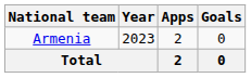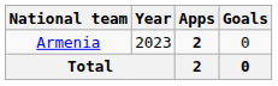Armenia | Apps: normal -> bold
